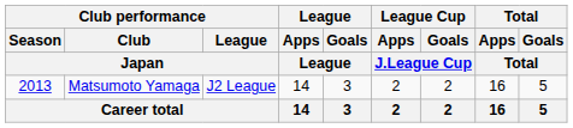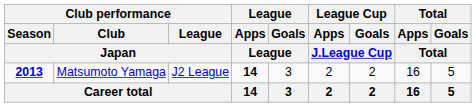Matsumoto Yamaga | Club performance / Season / Japan: normal -> bold
Matsumoto Yamaga | League / Apps / League: normal -> bold
